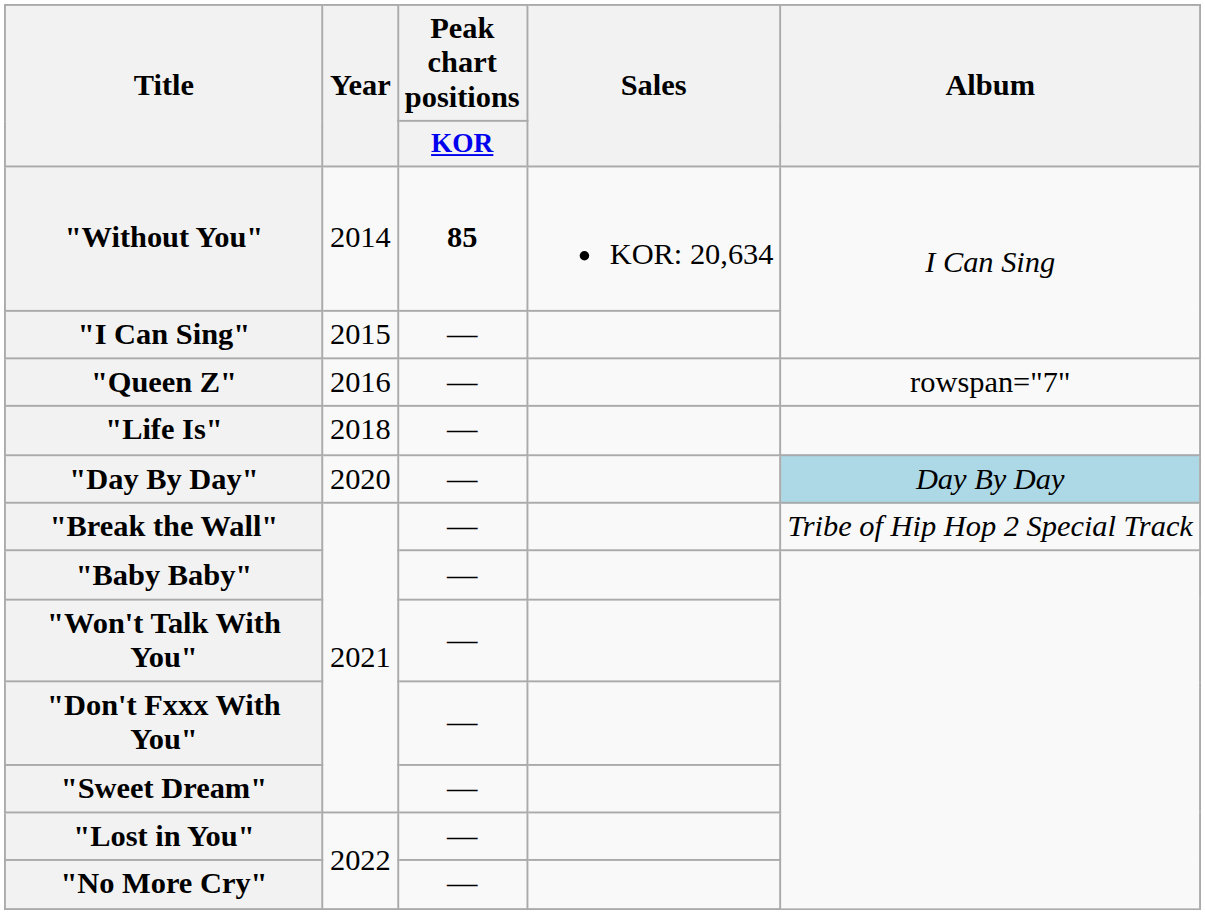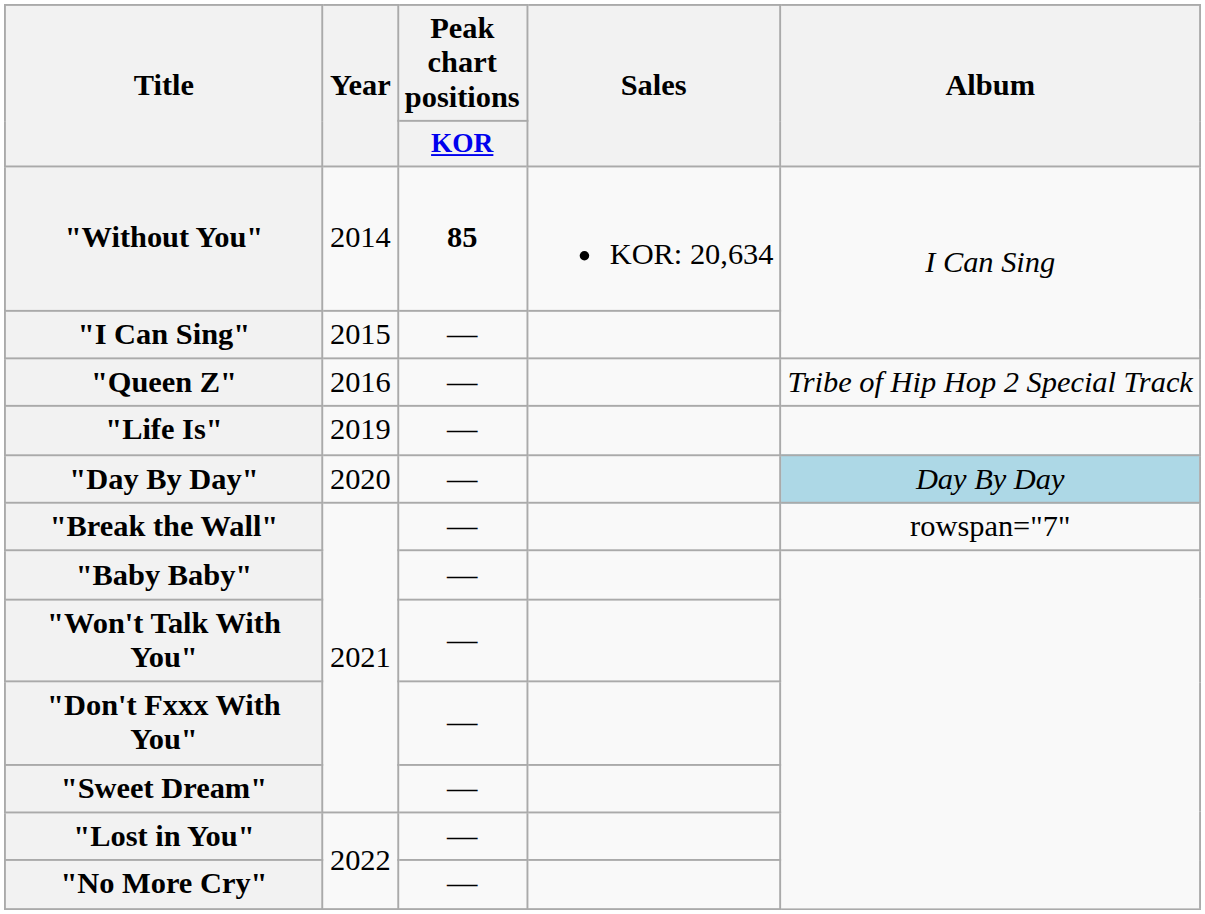"Queen Z" | Album: rowspan="7" -> Tribe of Hip Hop 2 Special Track
"Life Is" | Year: 2018 -> 2019
"Break the Wall" | Album: Tribe of Hip Hop 2 Special Track -> rowspan="7"
